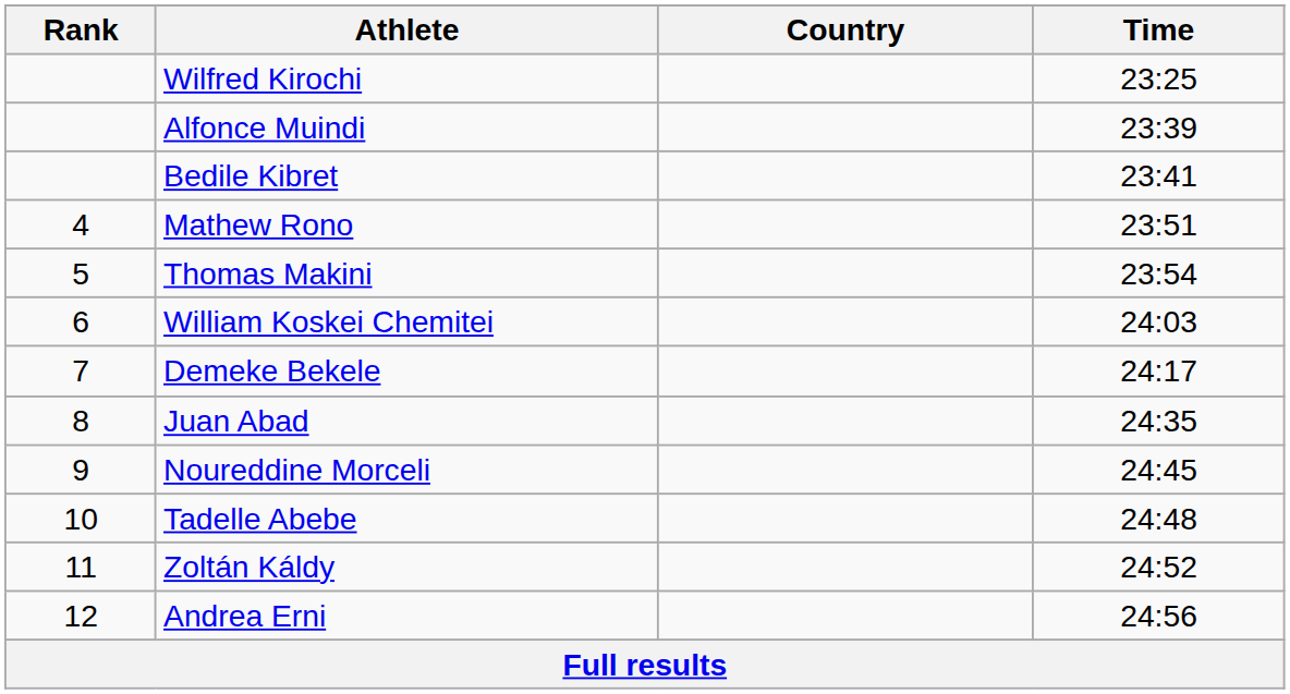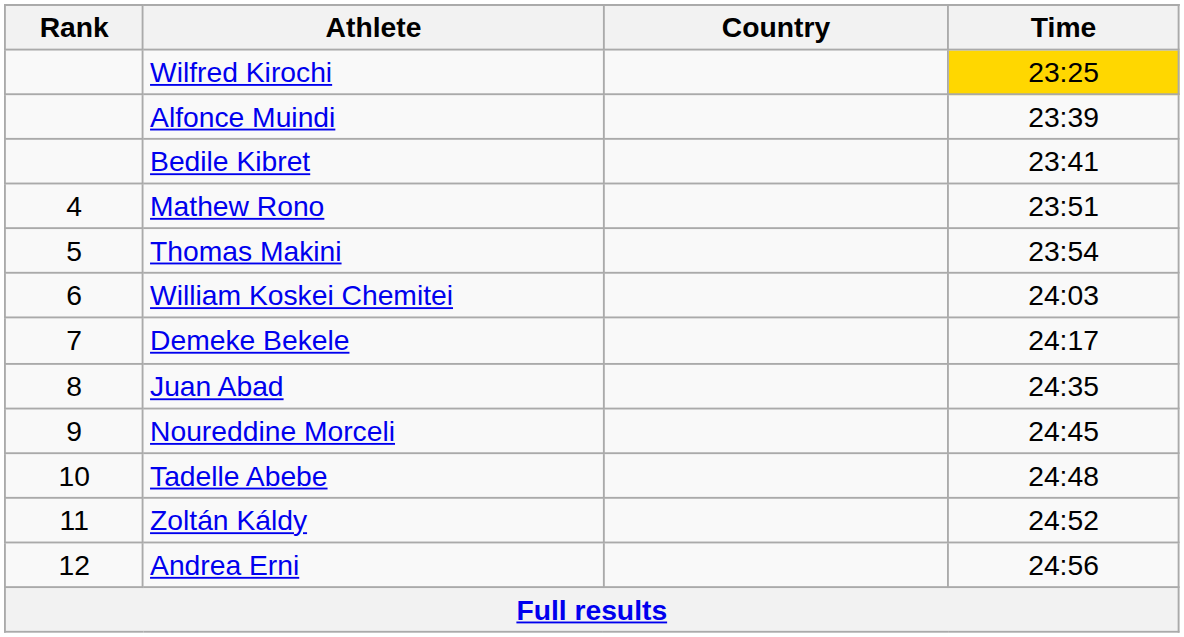Wilfred Kirochi | Time: no background -> gold background
